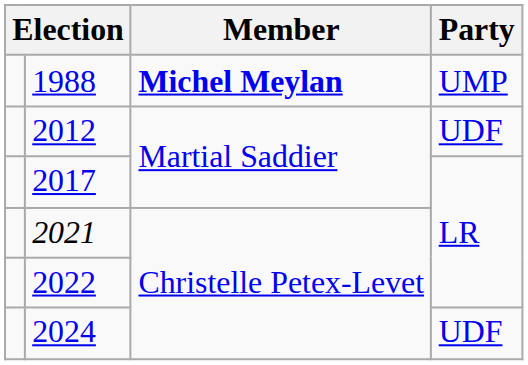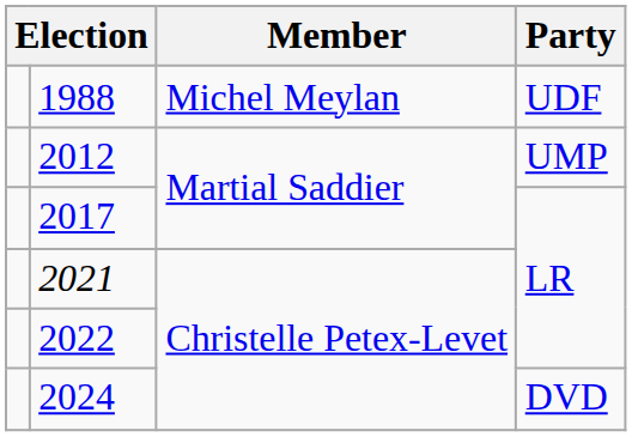1988 | Member: bold -> normal
1988 | Party: UMP -> UDF
2012 | Party: UDF -> UMP
2024 | Party: UDF -> DVD
